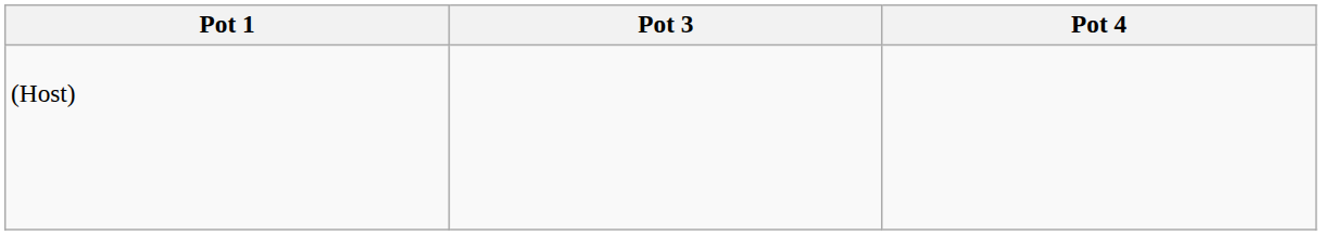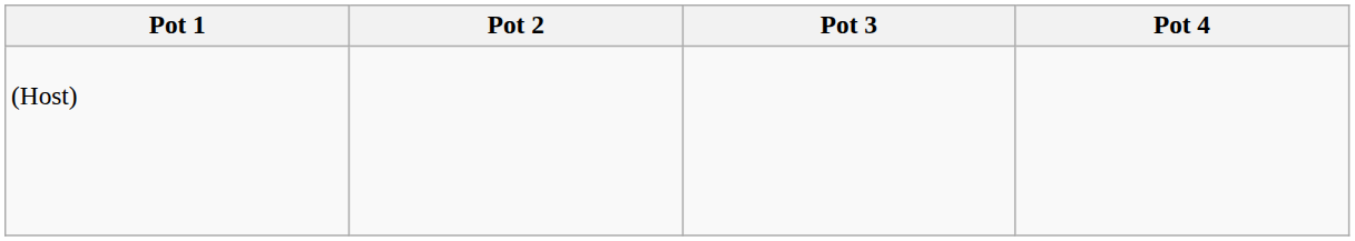+ column: Pot 2
